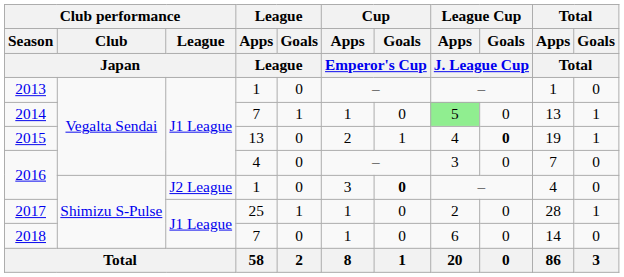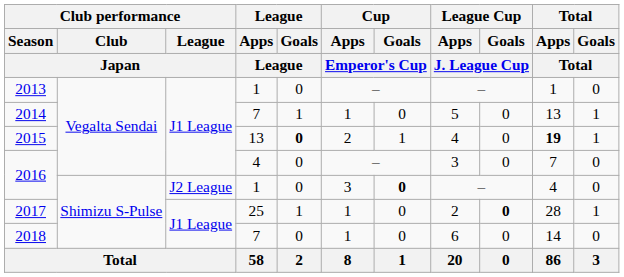2014 | League Cup / Apps / J. League Cup: lightgreen background -> no background
2015 | League / Goals / League: normal -> bold
2015 | League Cup / Goals / J. League Cup: bold -> normal
2015 | Total / Apps / Total: normal -> bold
2017 | League Cup / Goals / J. League Cup: normal -> bold
